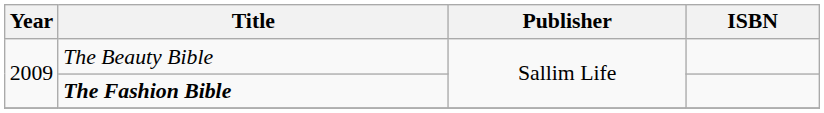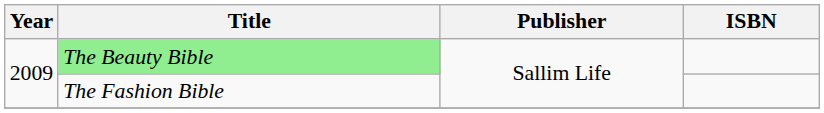The Beauty Bible | Title: no background -> lightgreen background
The Fashion Bible | Title: bold -> normal
